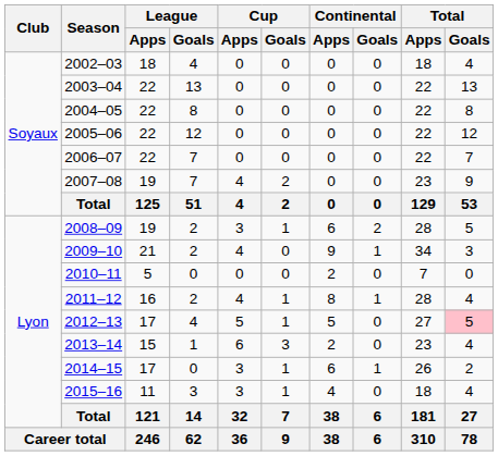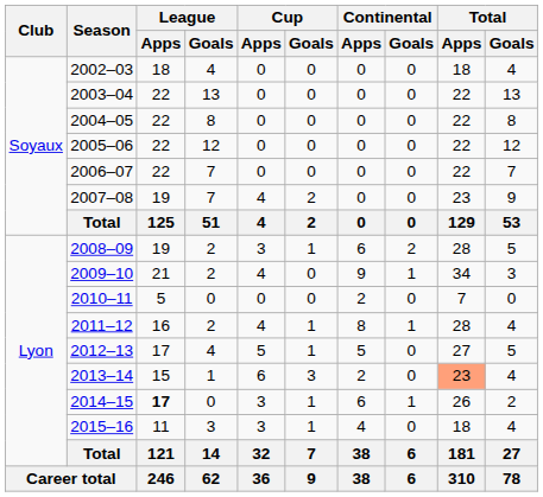2012–13 | Total / Goals: pink background -> no background
2013–14 | Total / Apps: no background -> lightsalmon background
2014–15 | League / Apps: normal -> bold
